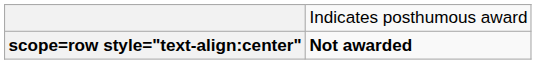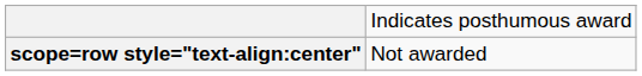scope=row style="text-align:center" | column 2: bold -> normal
